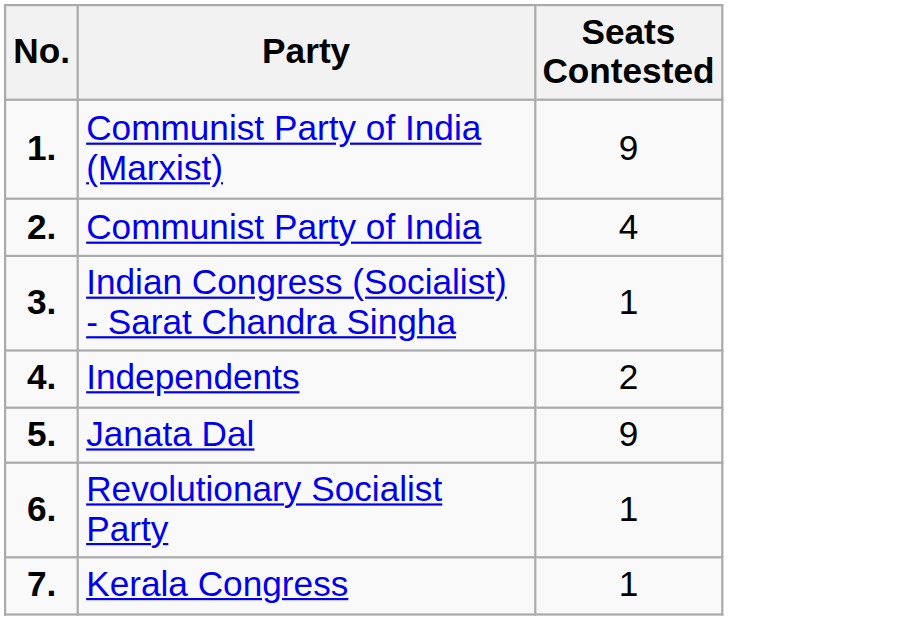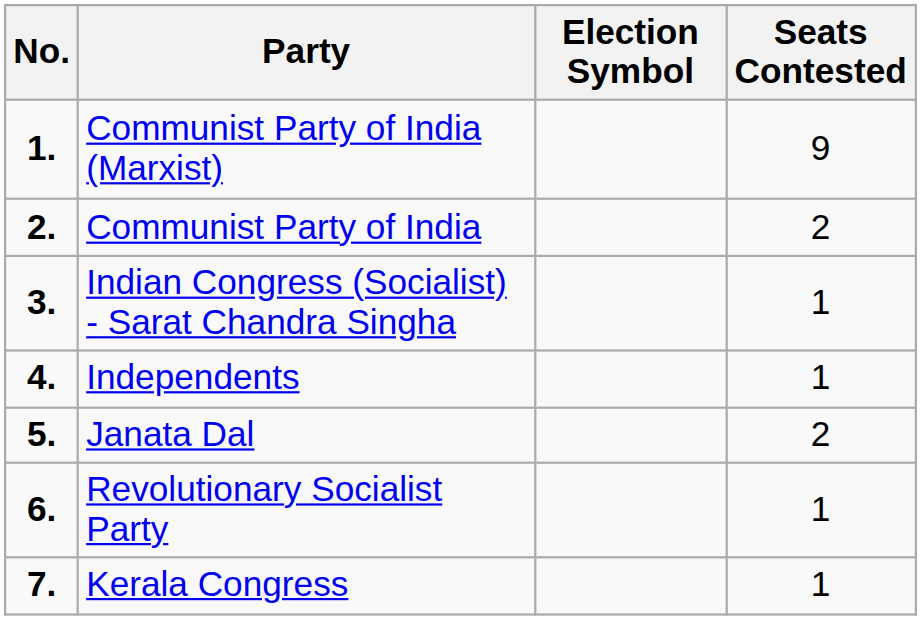+ column: Election Symbol
Communist Party of India | Seats Contested: 4 -> 2
Independents | Seats Contested: 2 -> 1
Janata Dal | Seats Contested: 9 -> 2
